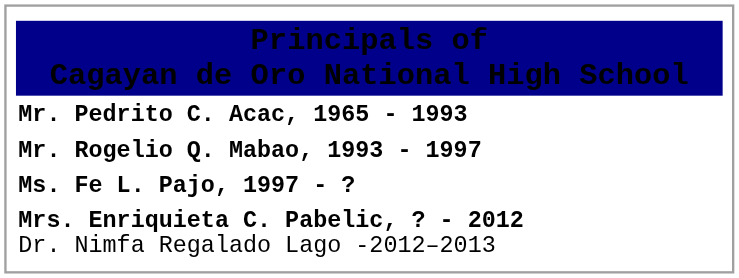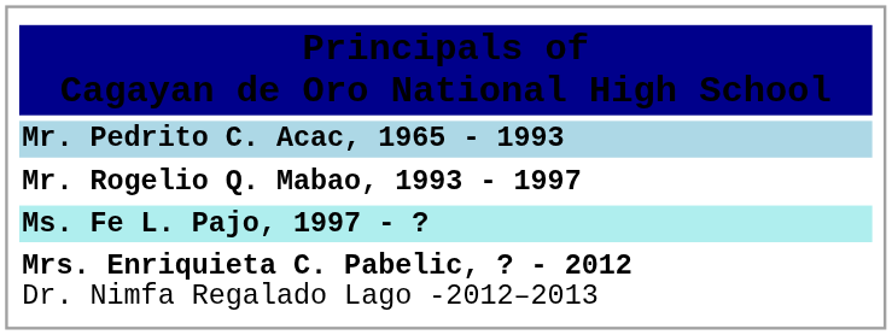row 2 | column 1: no background -> lightblue background
row 4 | column 1: no background -> paleturquoise background
